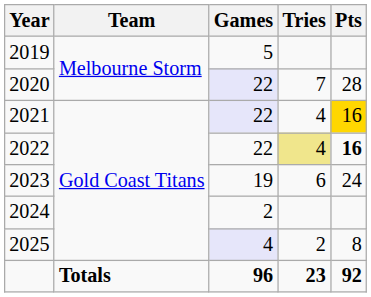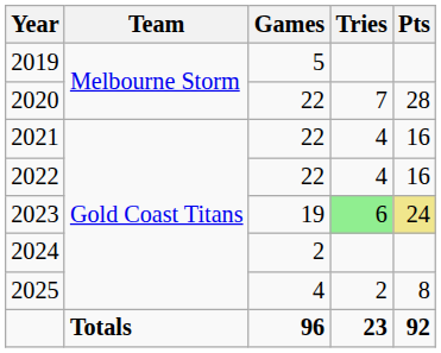2020 | Games: lavender background -> no background
2021 | Games: lavender background -> no background
2021 | Pts: gold background -> no background
2022 | Tries: khaki background -> no background
2022 | Pts: bold -> normal
2023 | Tries: no background -> lightgreen background
2023 | Pts: no background -> khaki background
2025 | Games: lavender background -> no background
